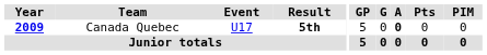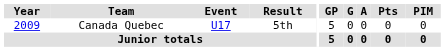Canada Quebec | Year: bold -> normal
Canada Quebec | Result: bold -> normal
Canada Quebec | A: bold -> normal
